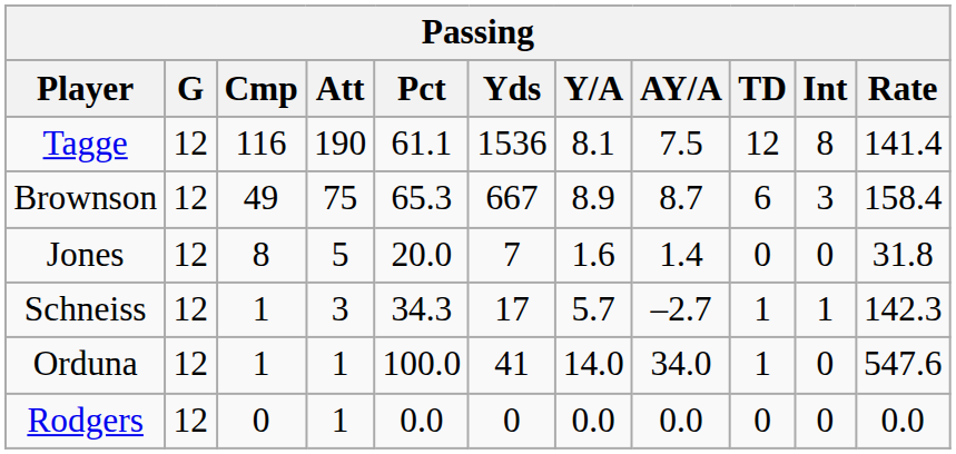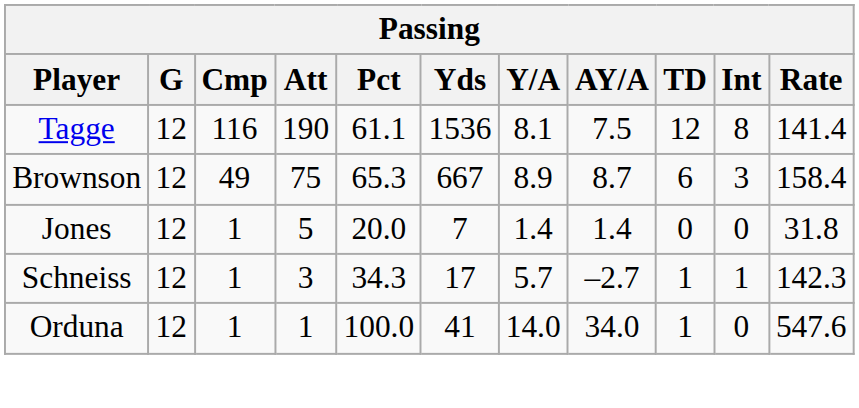Jones | Cmp: 8 -> 1
Jones | Y/A: 1.6 -> 1.4
- row: Rodgers | 12 | 0 | 1 | 0.0 | 0 | 0.0 | 0.0 | 0 | 0 | 0.0
